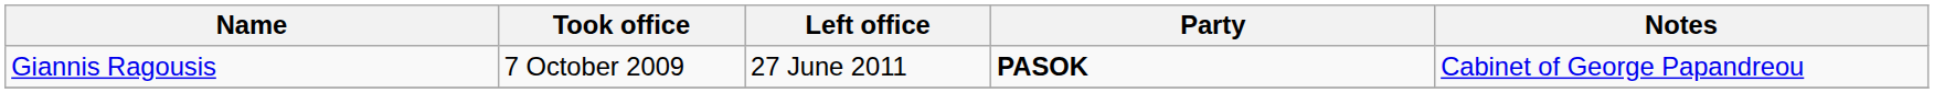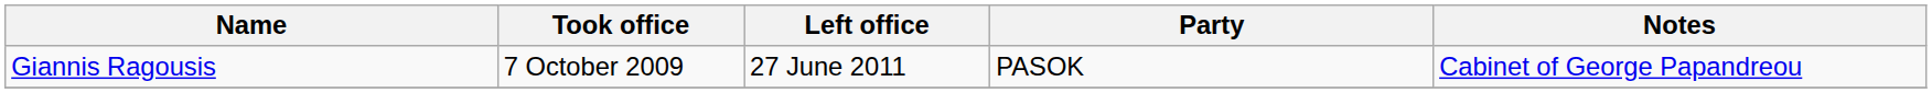Giannis Ragousis | Party: bold -> normal
